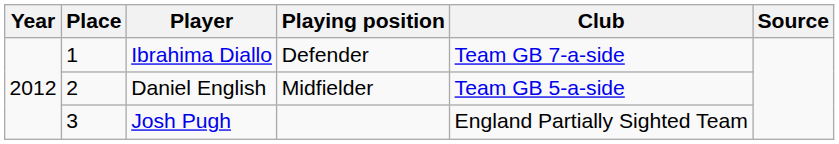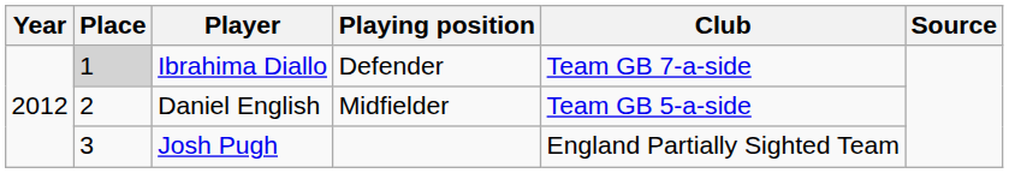Ibrahima Diallo | Place: no background -> lightgrey background
